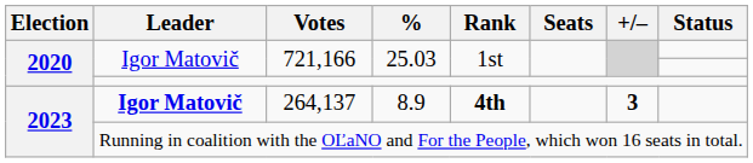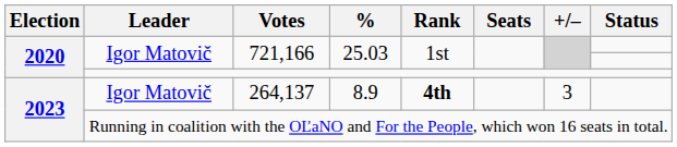264,137 | Leader: bold -> normal
264,137 | +/–: bold -> normal
